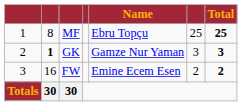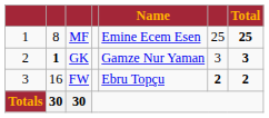MF | Name: Ebru Topçu -> Emine Ecem Esen
FW | Name: Emine Ecem Esen -> Ebru Topçu
FW | column 6: normal -> bold
